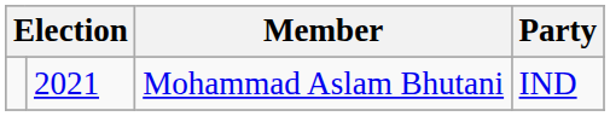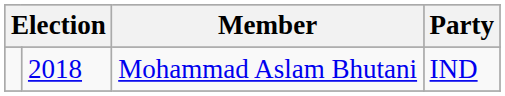Mohammad Aslam Bhutani | column 2: 2021 -> 2018
